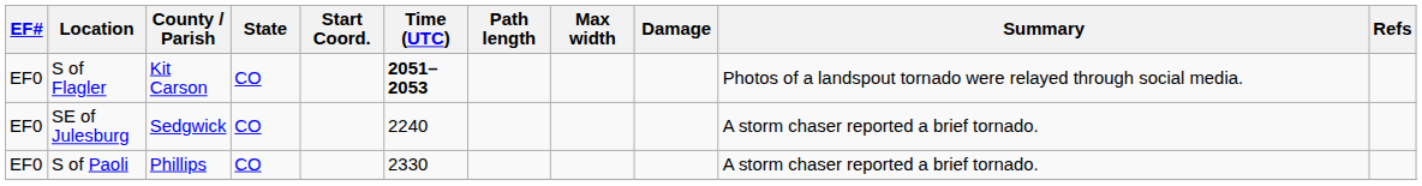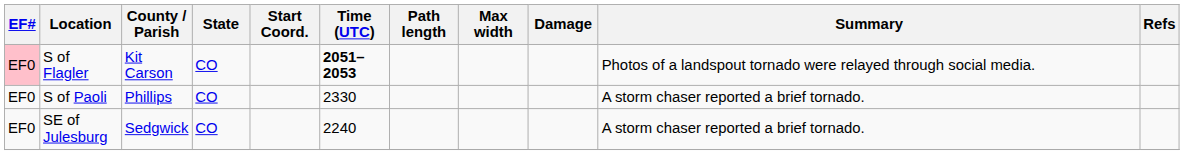S of Flagler | EF#: no background -> pink background
rows swapped: SE of Julesburg <-> S of Paoli
